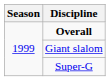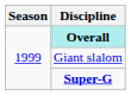Overall | Discipline: no background -> paleturquoise background
Super-G | Discipline: normal -> bold
